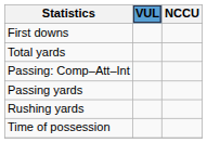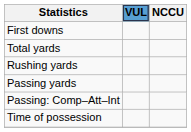rows swapped: Rushing yards <-> Passing: Comp–Att–Int
